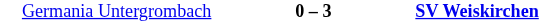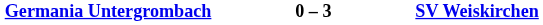Germania Untergrombach | column 1: normal -> bold
